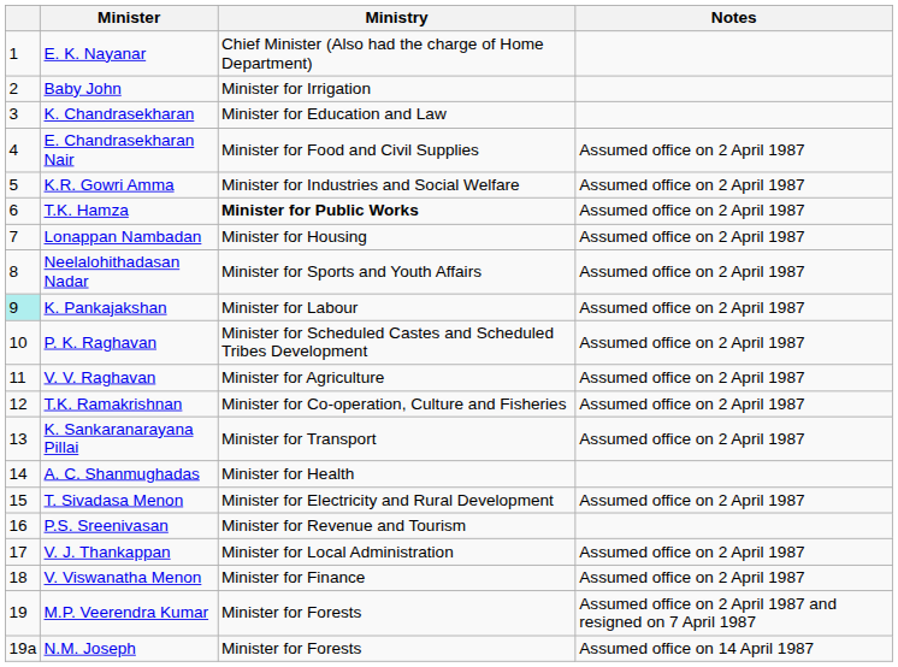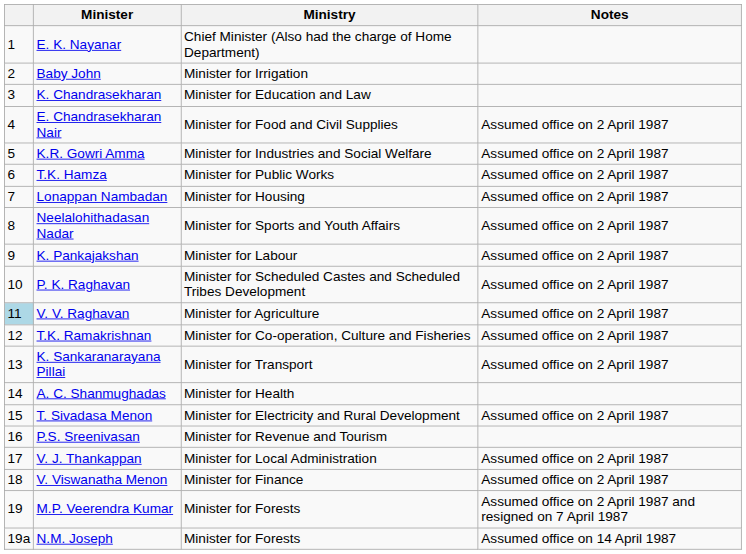T.K. Hamza | Ministry: bold -> normal
K. Pankajakshan | column 1: paleturquoise background -> no background
V. V. Raghavan | column 1: no background -> lightblue background
